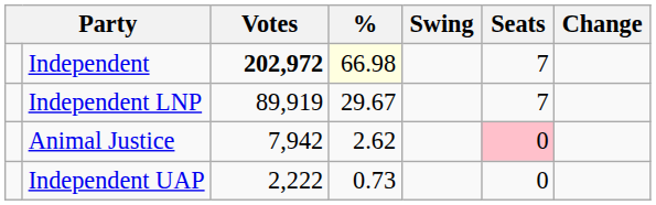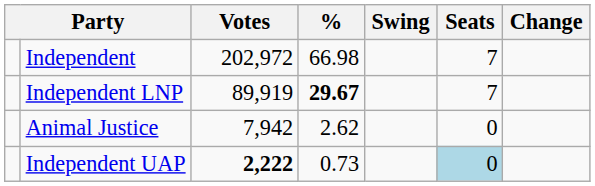Independent | Votes: bold -> normal
Independent | %: lightyellow background -> no background
Independent LNP | %: normal -> bold
Animal Justice | Seats: pink background -> no background
Independent UAP | Votes: normal -> bold
Independent UAP | Seats: no background -> lightblue background
